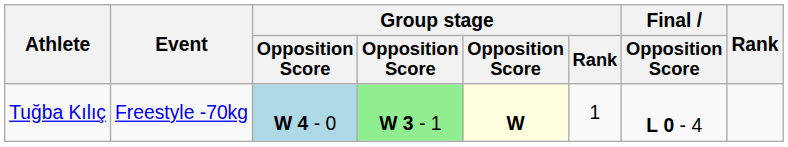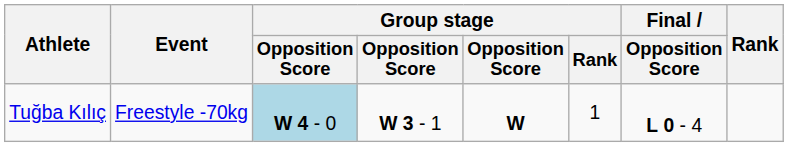Tuğba Kılıç | column 4: lightgreen background -> no background
Tuğba Kılıç | column 5: lightyellow background -> no background
